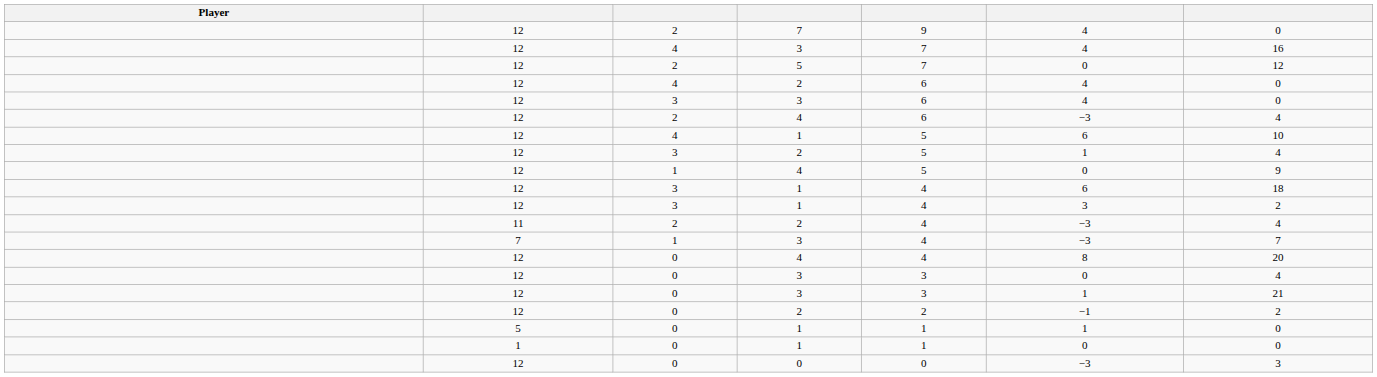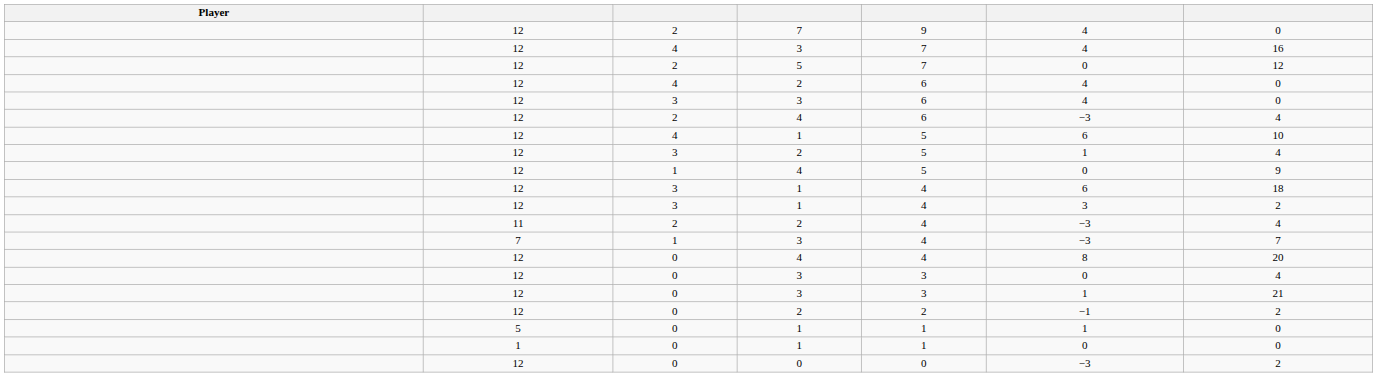row 21 | column 7: 3 -> 2
